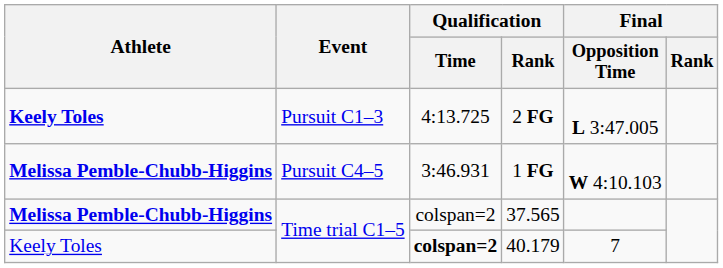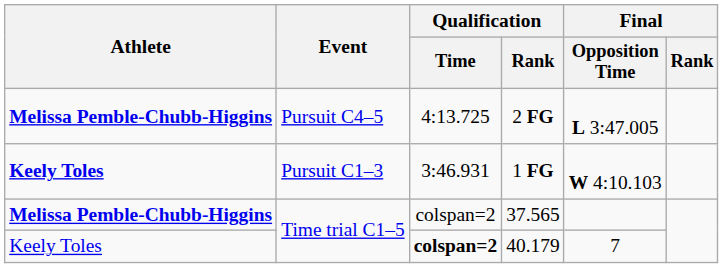2 FG | Athlete: Keely Toles -> Melissa Pemble-Chubb-Higgins
2 FG | Event: Pursuit C1–3 -> Pursuit C4–5
1 FG | Athlete: Melissa Pemble-Chubb-Higgins -> Keely Toles
1 FG | Event: Pursuit C4–5 -> Pursuit C1–3
